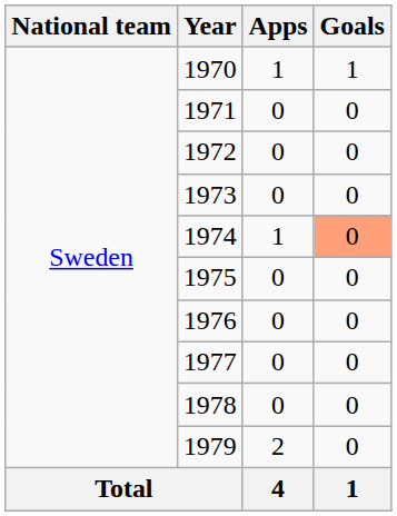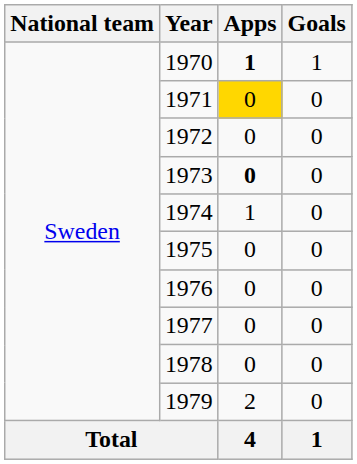1970 | Apps: normal -> bold
1971 | Apps: no background -> gold background
1973 | Apps: normal -> bold
1974 | Goals: lightsalmon background -> no background
